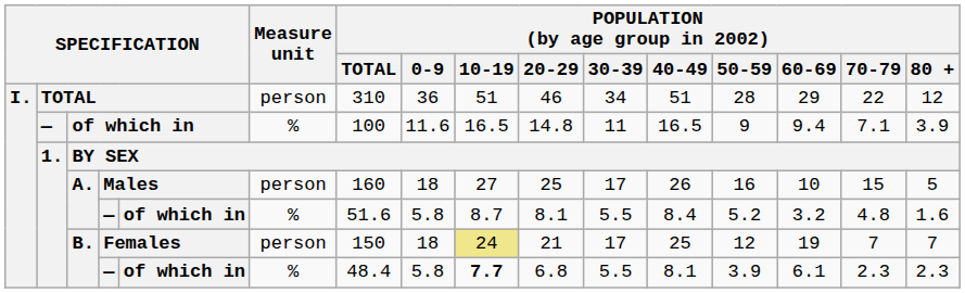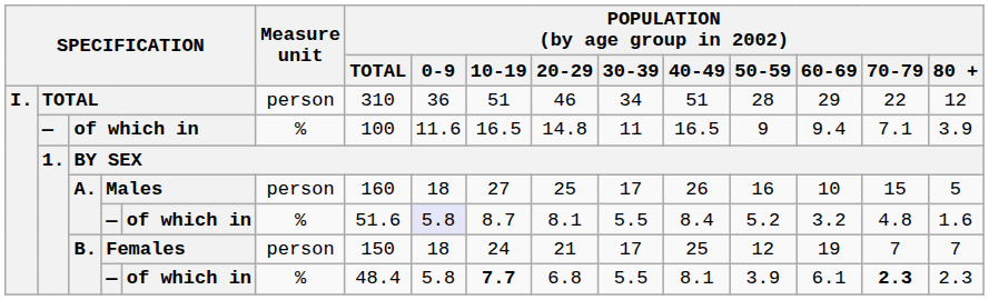A. / — | POPULATION (by age group in 2002) / 0-9: no background -> lavender background
Females | POPULATION (by age group in 2002) / 10-19: khaki background -> no background
B. / — | POPULATION (by age group in 2002) / 70-79: normal -> bold
